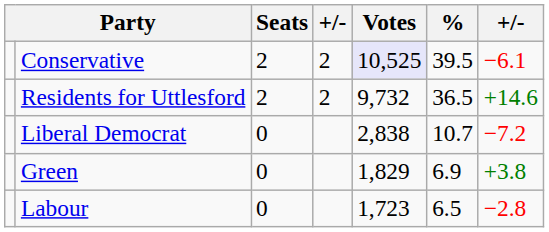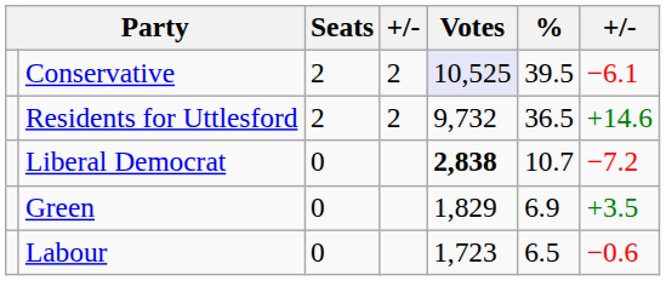Liberal Democrat | Votes: normal -> bold
Green | column 7: +3.8 -> +3.5
Labour | column 7: −2.8 -> −0.6
